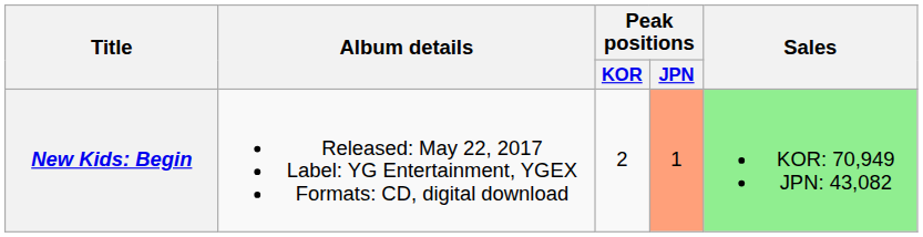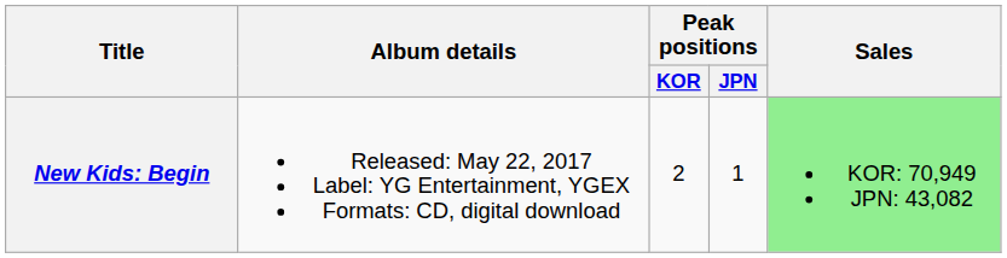New Kids: Begin | Peak positions / JPN: lightsalmon background -> no background
